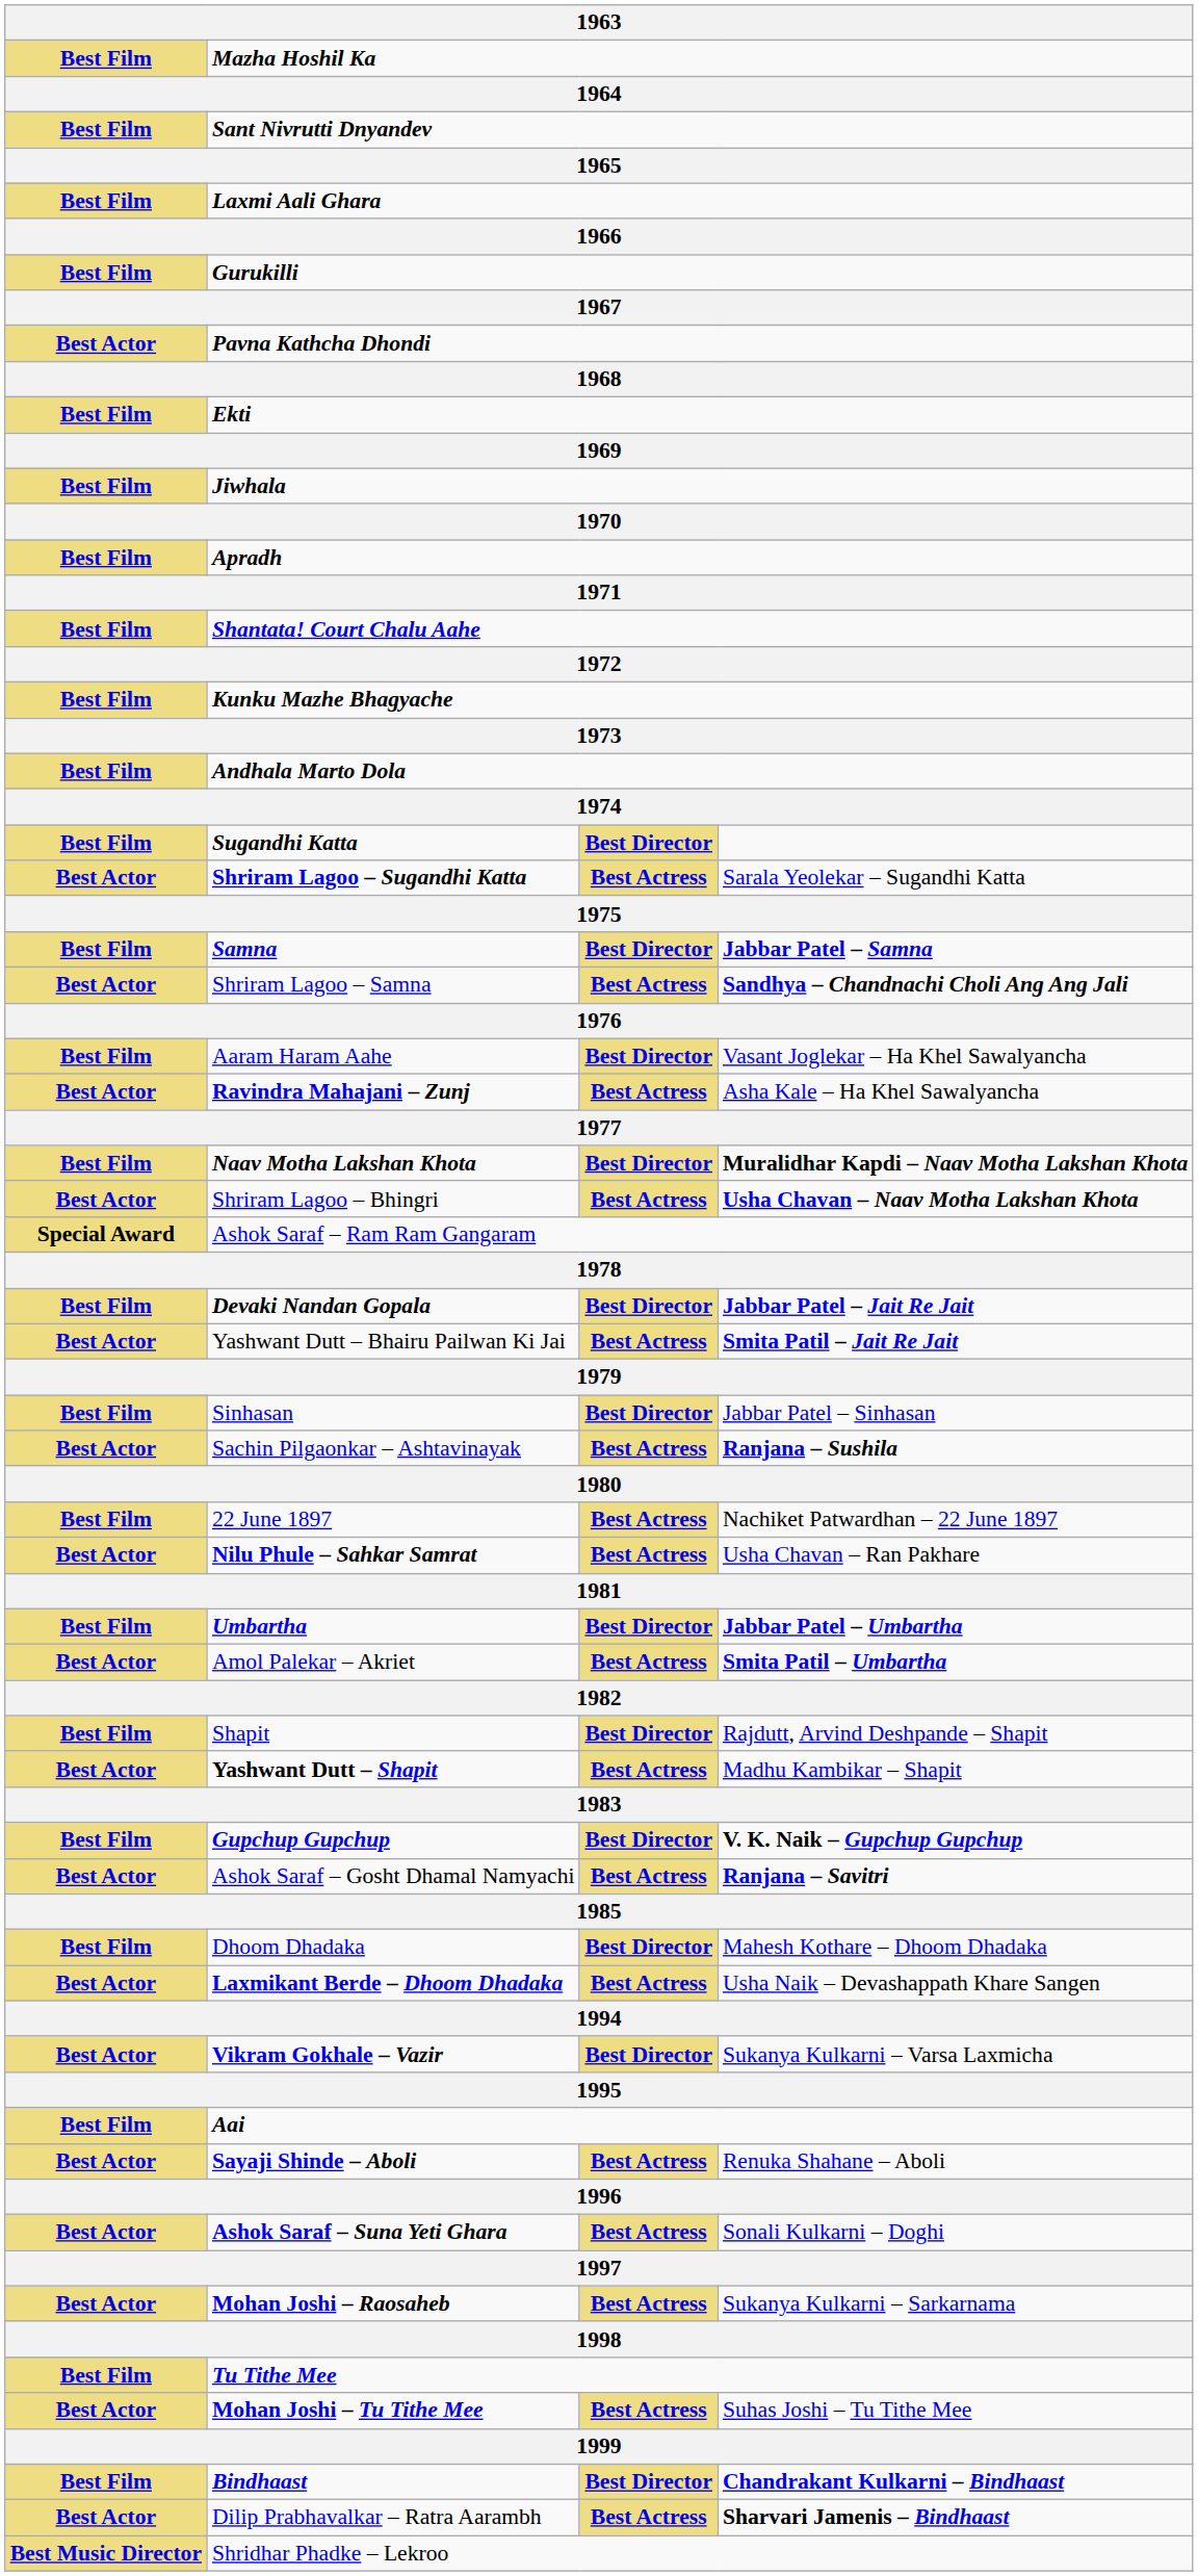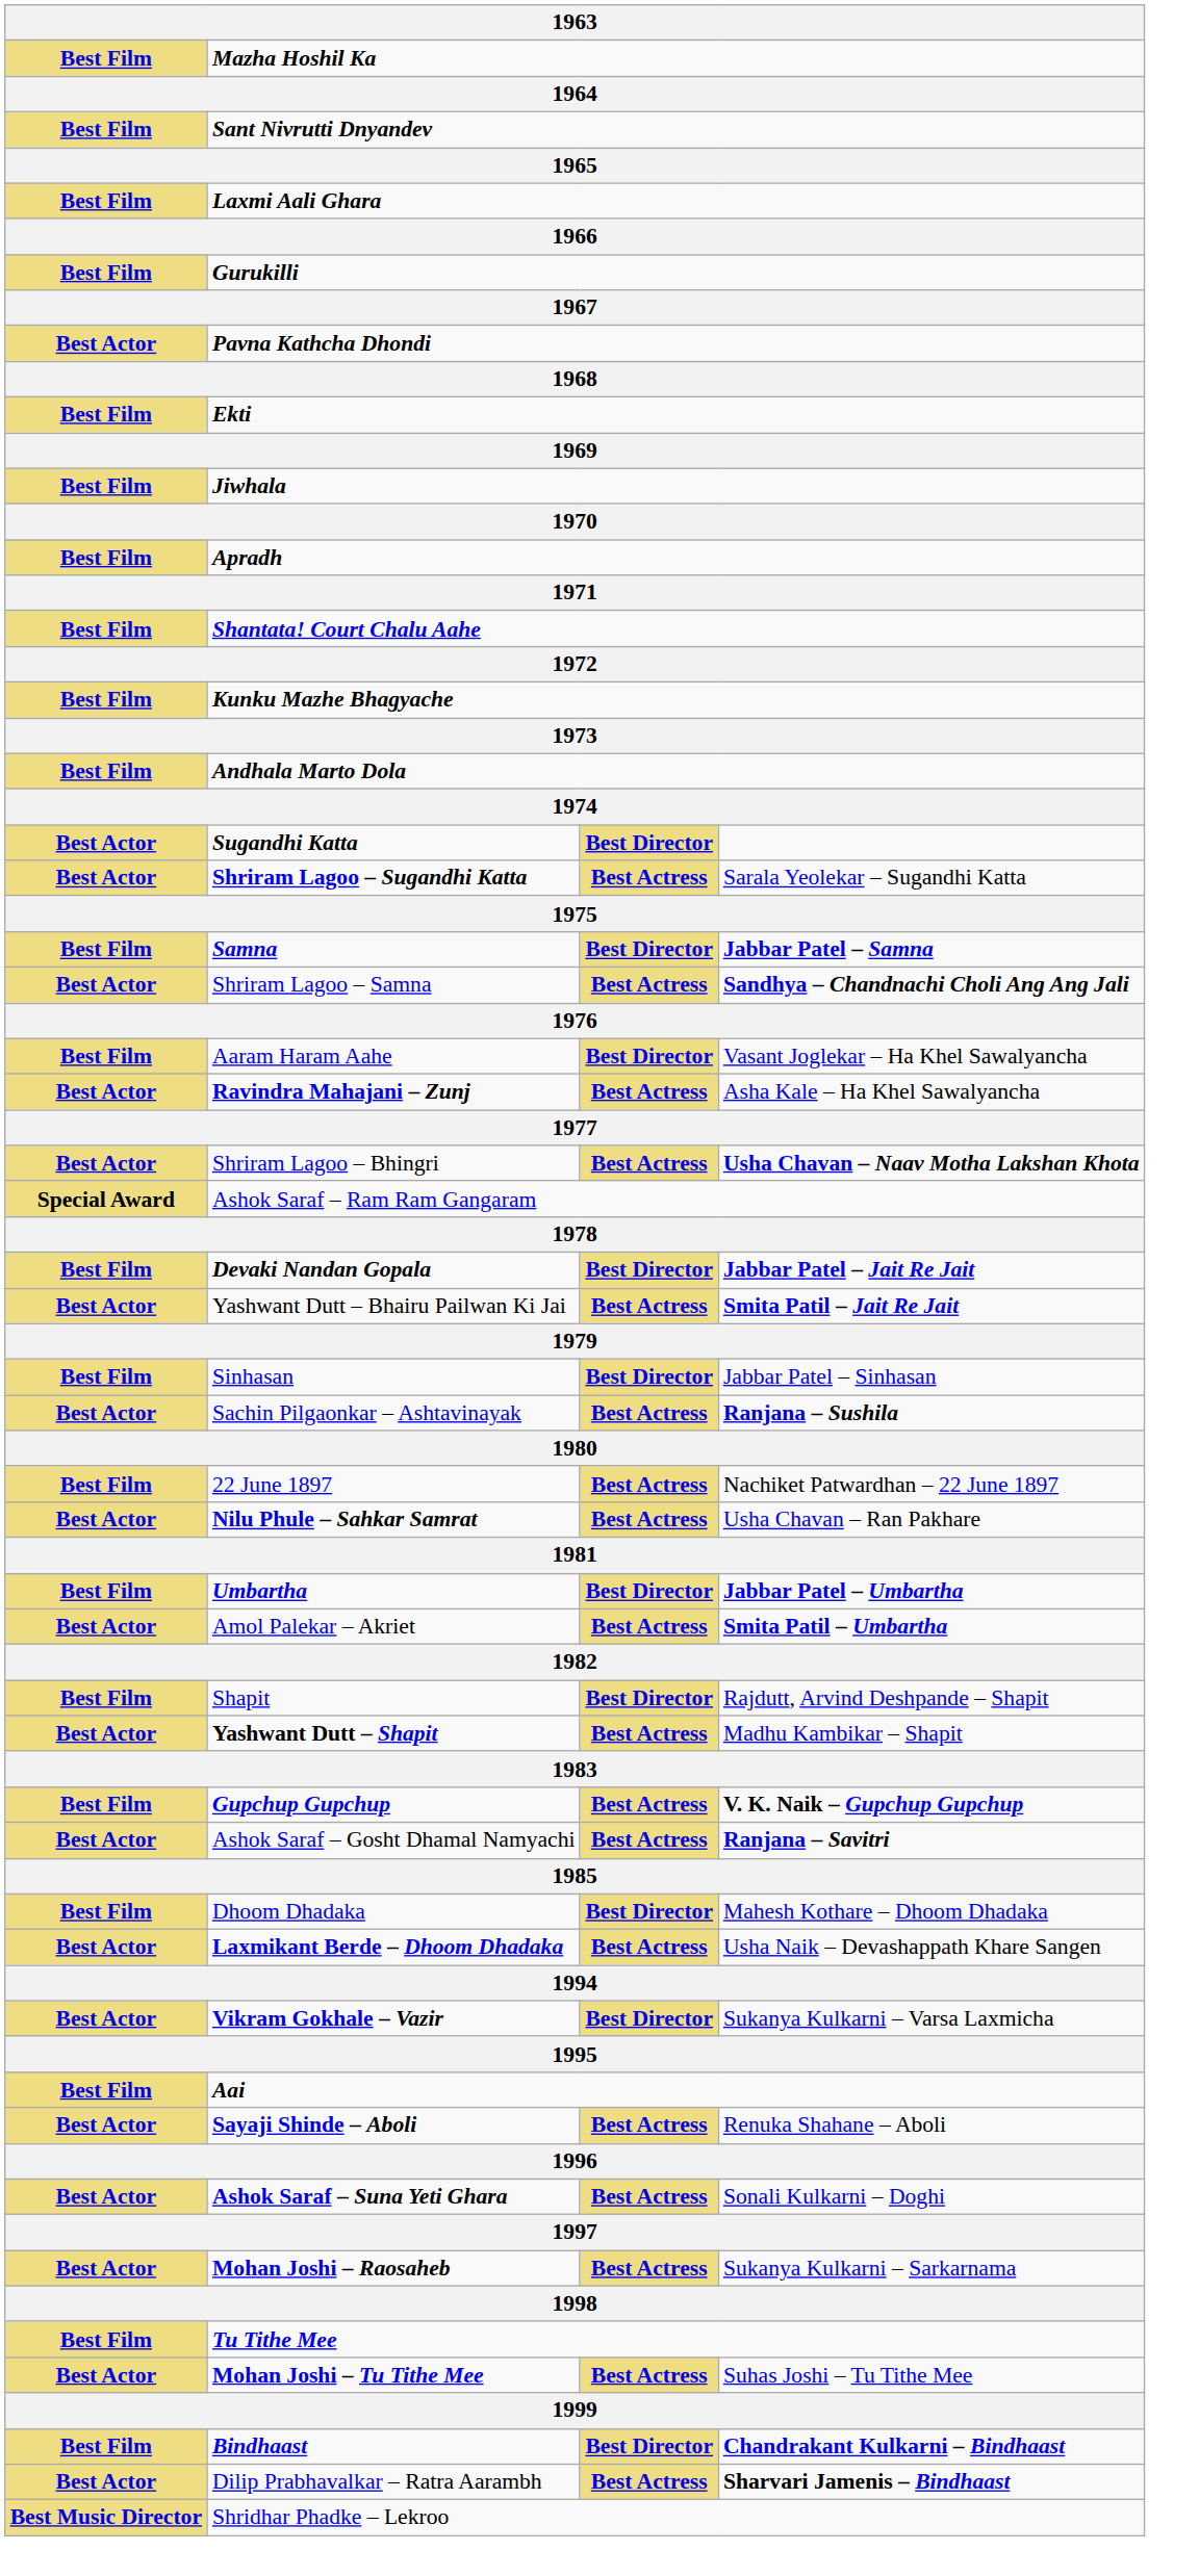Sugandhi Katta | Best Film: Best Film -> Best Actor
- row: Best Film | Naav Motha Lakshan Khota | Best Director | Muralidhar Kapdi – Naav Motha Lakshan Khota
Gupchup Gupchup | column 3: Best Director -> Best Actress
